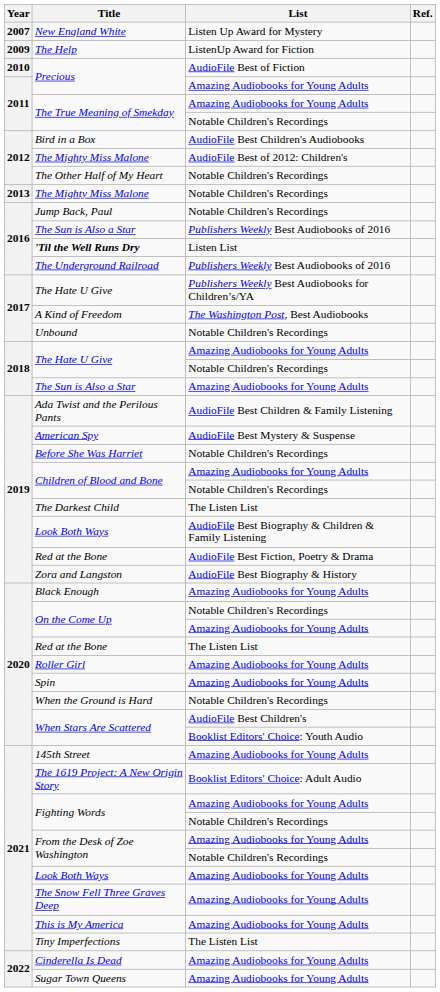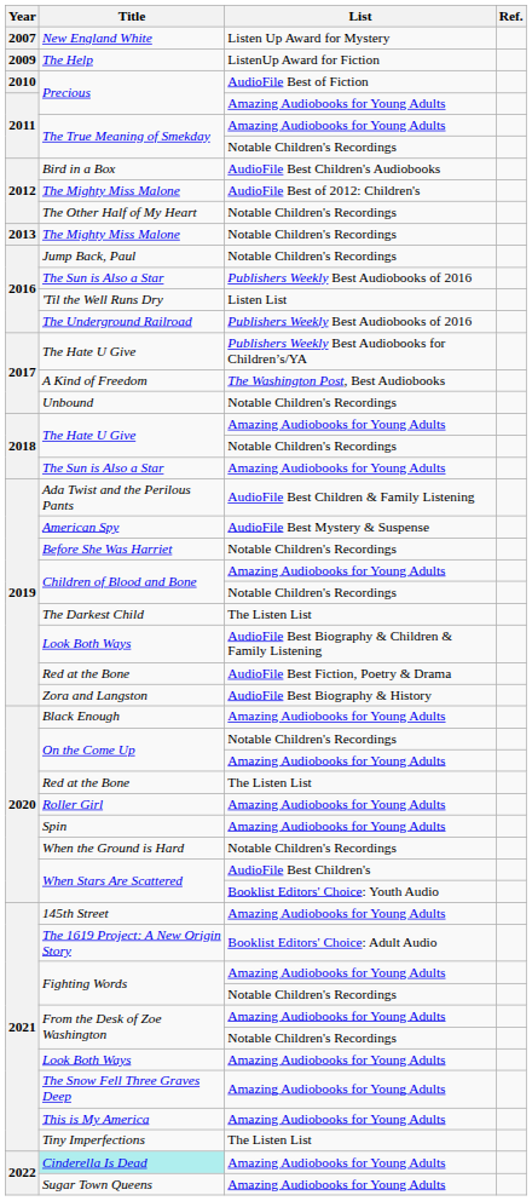'Til the Well Runs Dry | Title: bold -> normal
Cinderella Is Dead | Title: no background -> paleturquoise background
